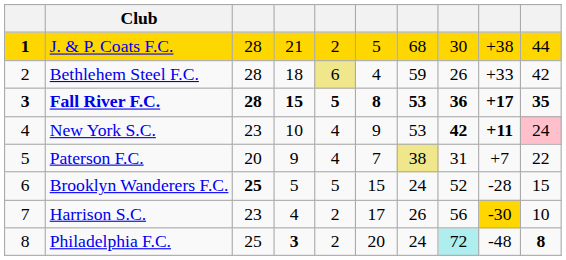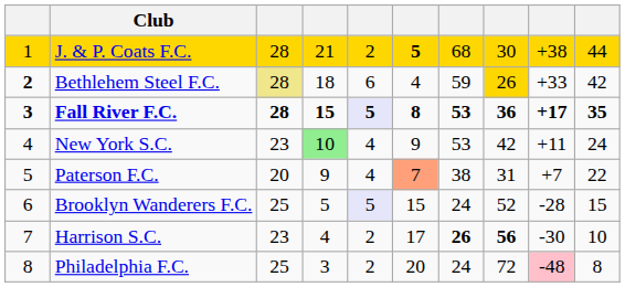J. & P. Coats F.C. | column 1: bold -> normal
J. & P. Coats F.C. | column 6: normal -> bold
Bethlehem Steel F.C. | column 1: normal -> bold
Bethlehem Steel F.C. | column 3: no background -> khaki background
Bethlehem Steel F.C. | column 5: khaki background -> no background
Bethlehem Steel F.C. | column 8: no background -> gold background
Fall River F.C. | column 5: no background -> lavender background
New York S.C. | column 4: no background -> lightgreen background
New York S.C. | column 8: bold -> normal
New York S.C. | column 9: bold -> normal
New York S.C. | column 10: pink background -> no background
Paterson F.C. | column 6: no background -> lightsalmon background
Paterson F.C. | column 7: khaki background -> no background
Brooklyn Wanderers F.C. | column 3: bold -> normal
Brooklyn Wanderers F.C. | column 5: no background -> lavender background
Harrison S.C. | column 7: normal -> bold
Harrison S.C. | column 8: normal -> bold
Harrison S.C. | column 9: gold background -> no background
Philadelphia F.C. | column 4: bold -> normal
Philadelphia F.C. | column 8: paleturquoise background -> no background
Philadelphia F.C. | column 9: no background -> pink background
Philadelphia F.C. | column 10: bold -> normal
